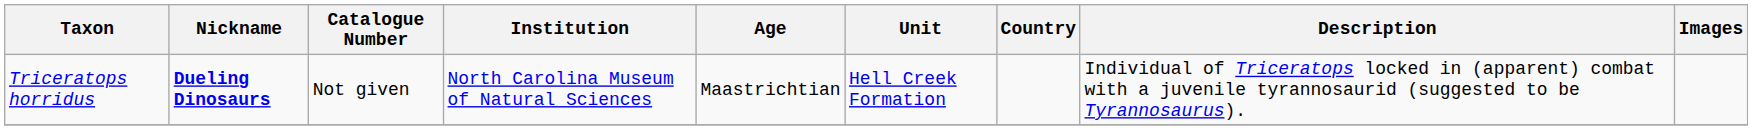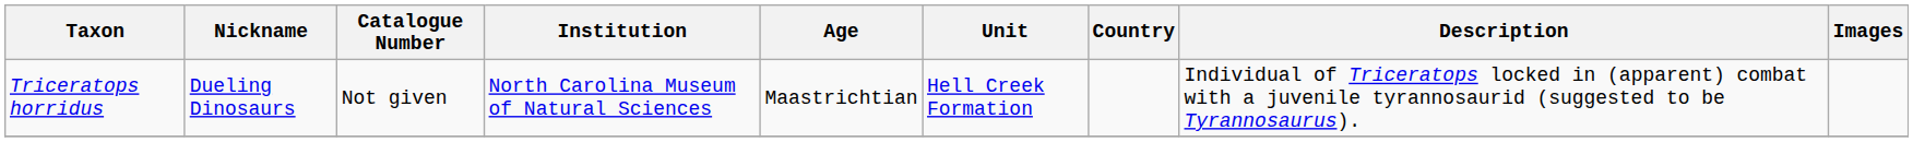Triceratops horridus | Nickname: bold -> normal
